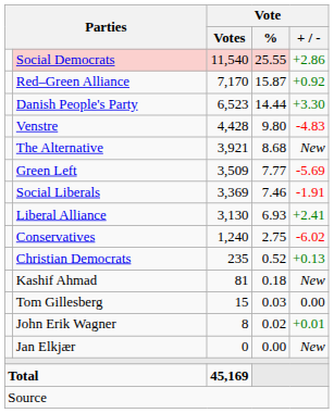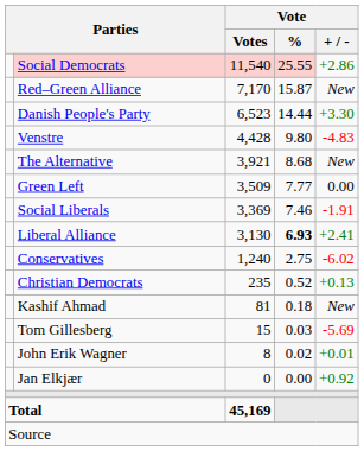Red–Green Alliance | Vote / + / -: +0.92 -> New
Green Left | Vote / + / -: -5.69 -> 0.00
Liberal Alliance | Vote / %: normal -> bold
Tom Gillesberg | Vote / + / -: 0.00 -> -5.69
Jan Elkjær | Vote / + / -: New -> +0.92
